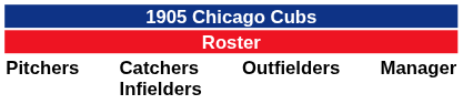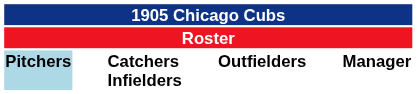Pitchers | column 1: no background -> lightblue background
